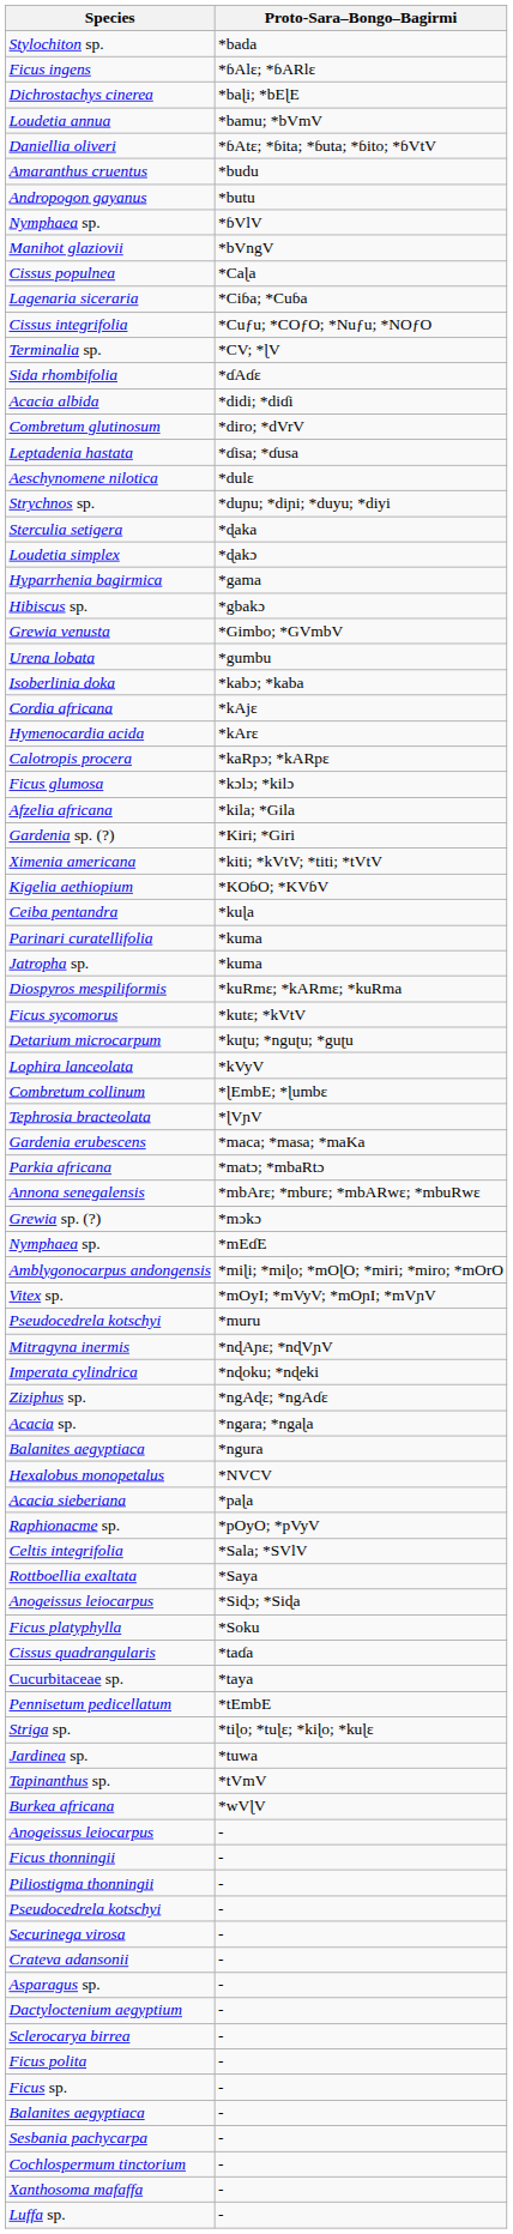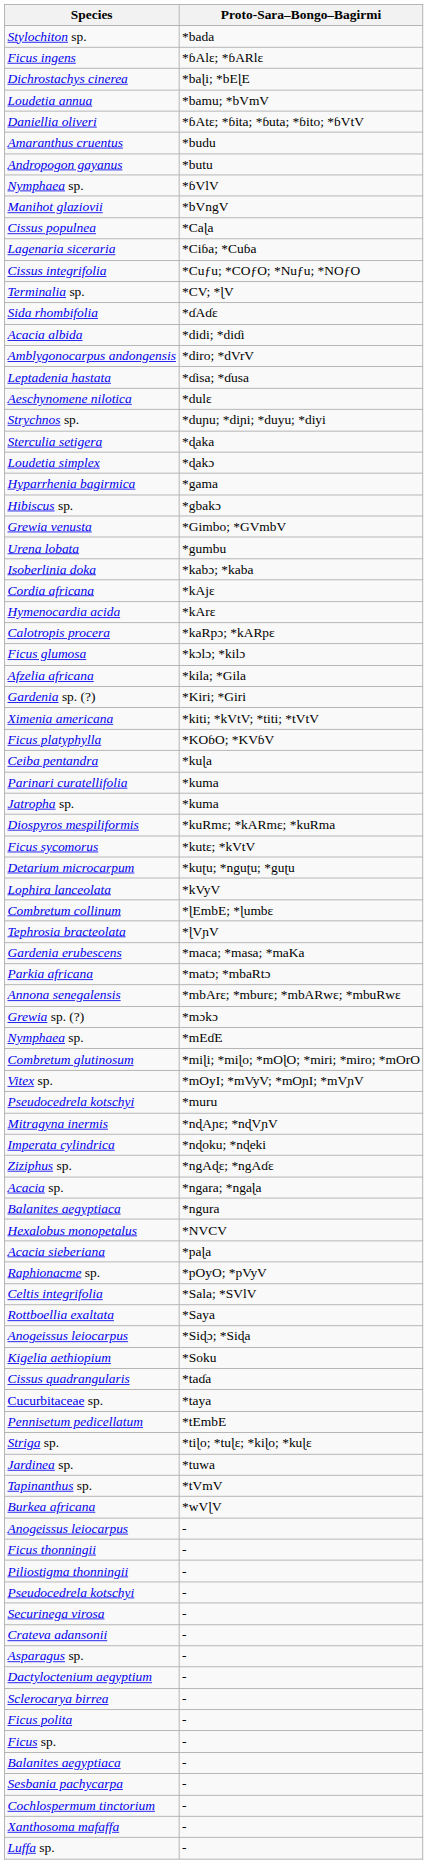row 17 | Species: Combretum glutinosum -> Amblygonocarpus andongensis
row 35 | Species: Kigelia aethiopium -> Ficus platyphylla
row 50 | Species: Amblygonocarpus andongensis -> Combretum glutinosum
row 64 | Species: Ficus platyphylla -> Kigelia aethiopium
